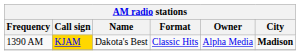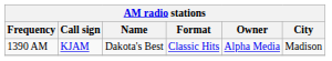1390 AM | Call sign: gold background -> no background
1390 AM | City: bold -> normal
